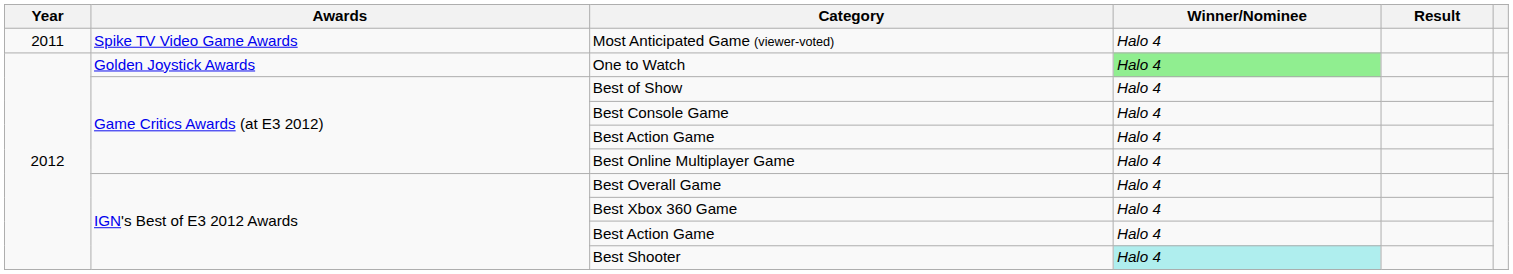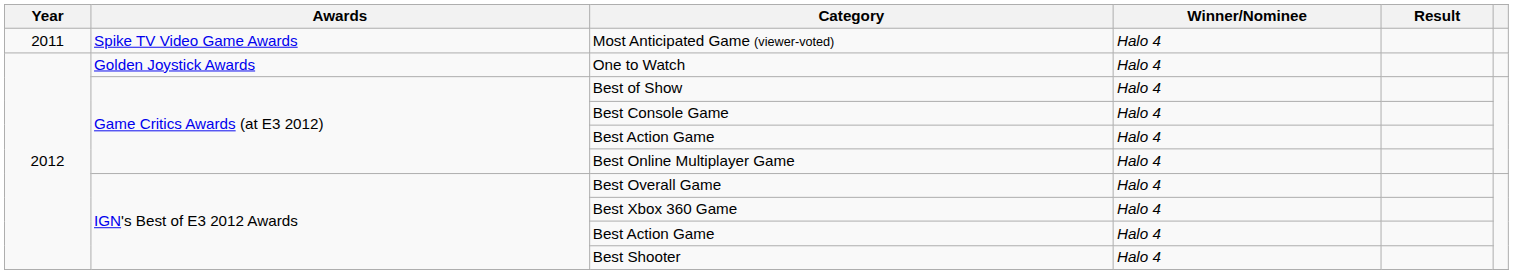One to Watch | Winner/Nominee: lightgreen background -> no background
Best Shooter | Winner/Nominee: paleturquoise background -> no background
